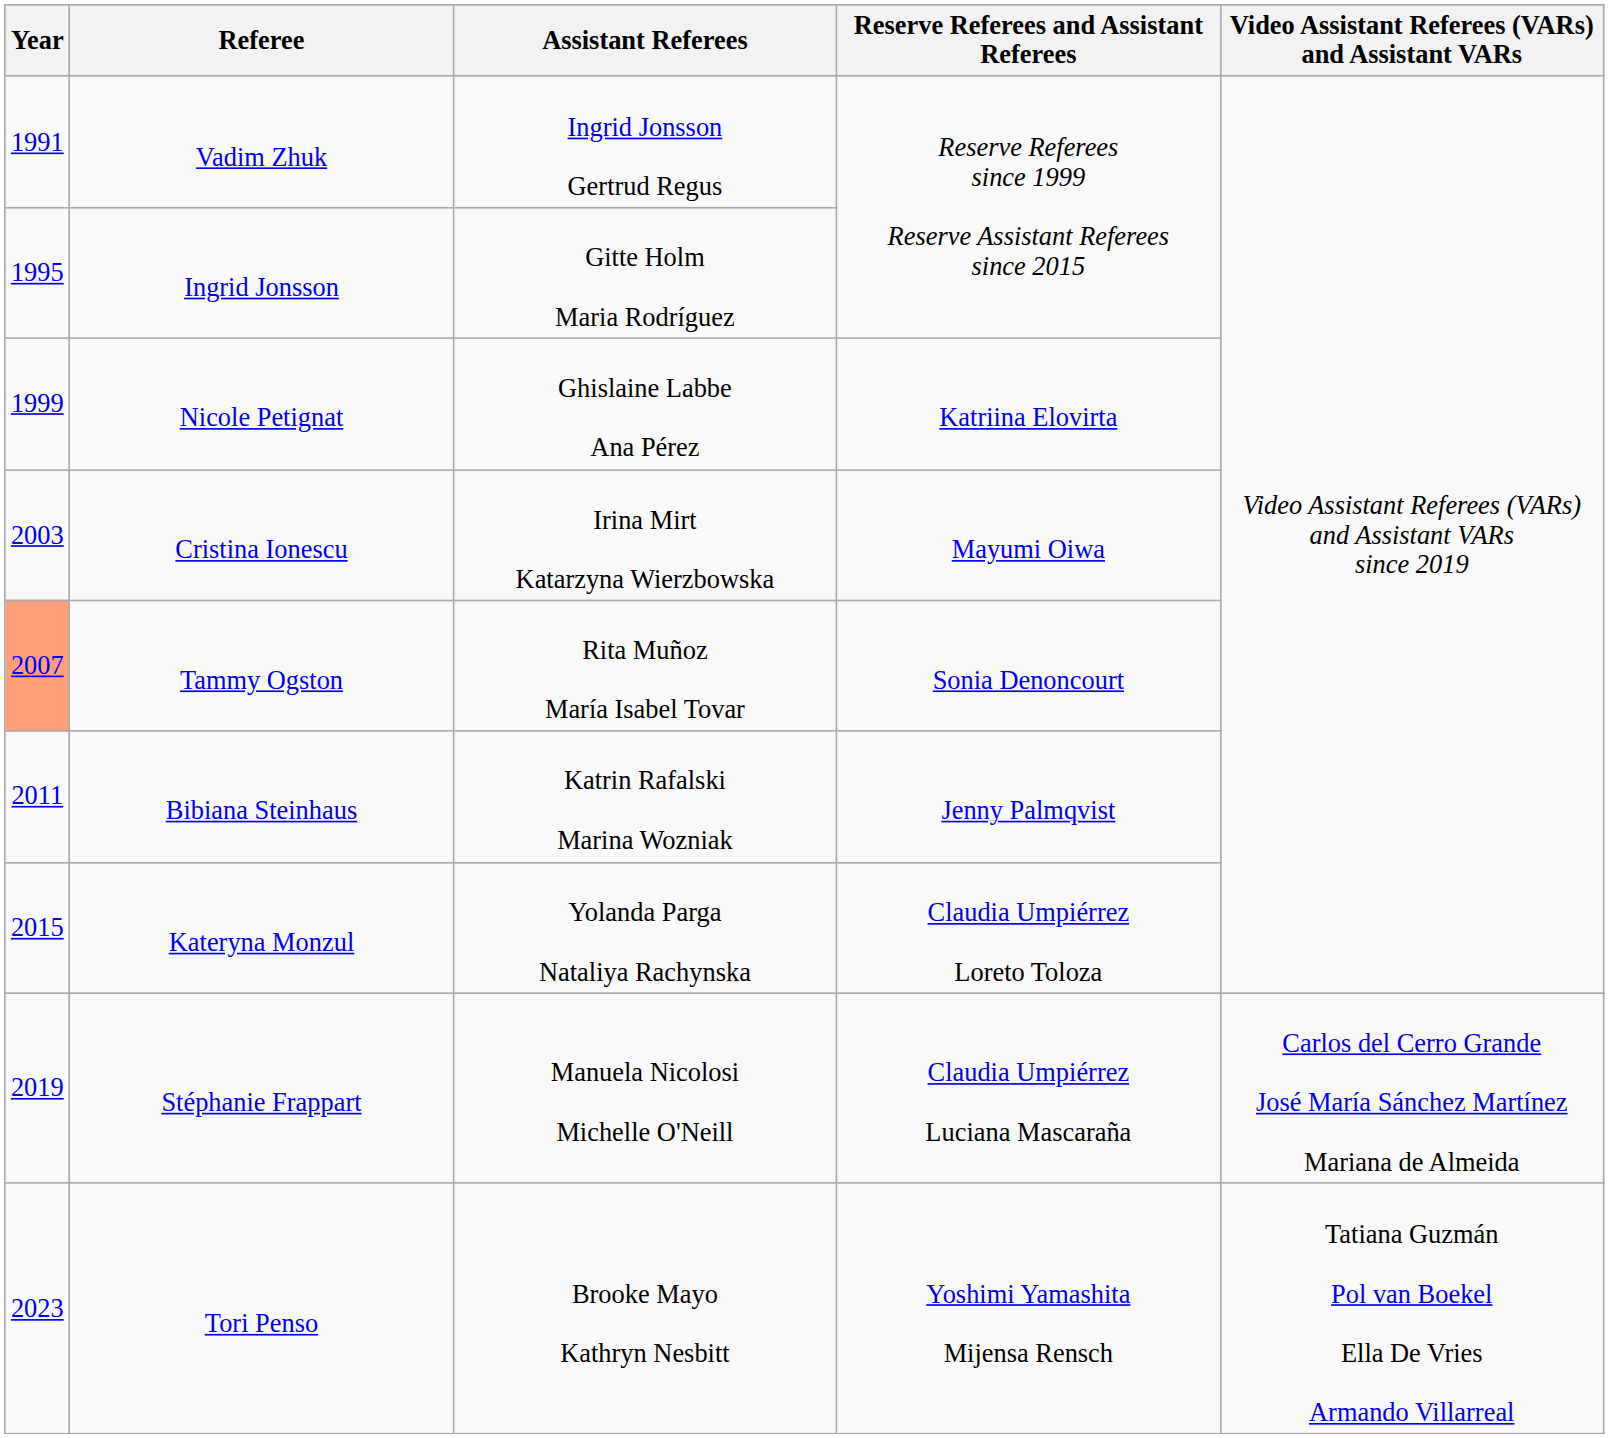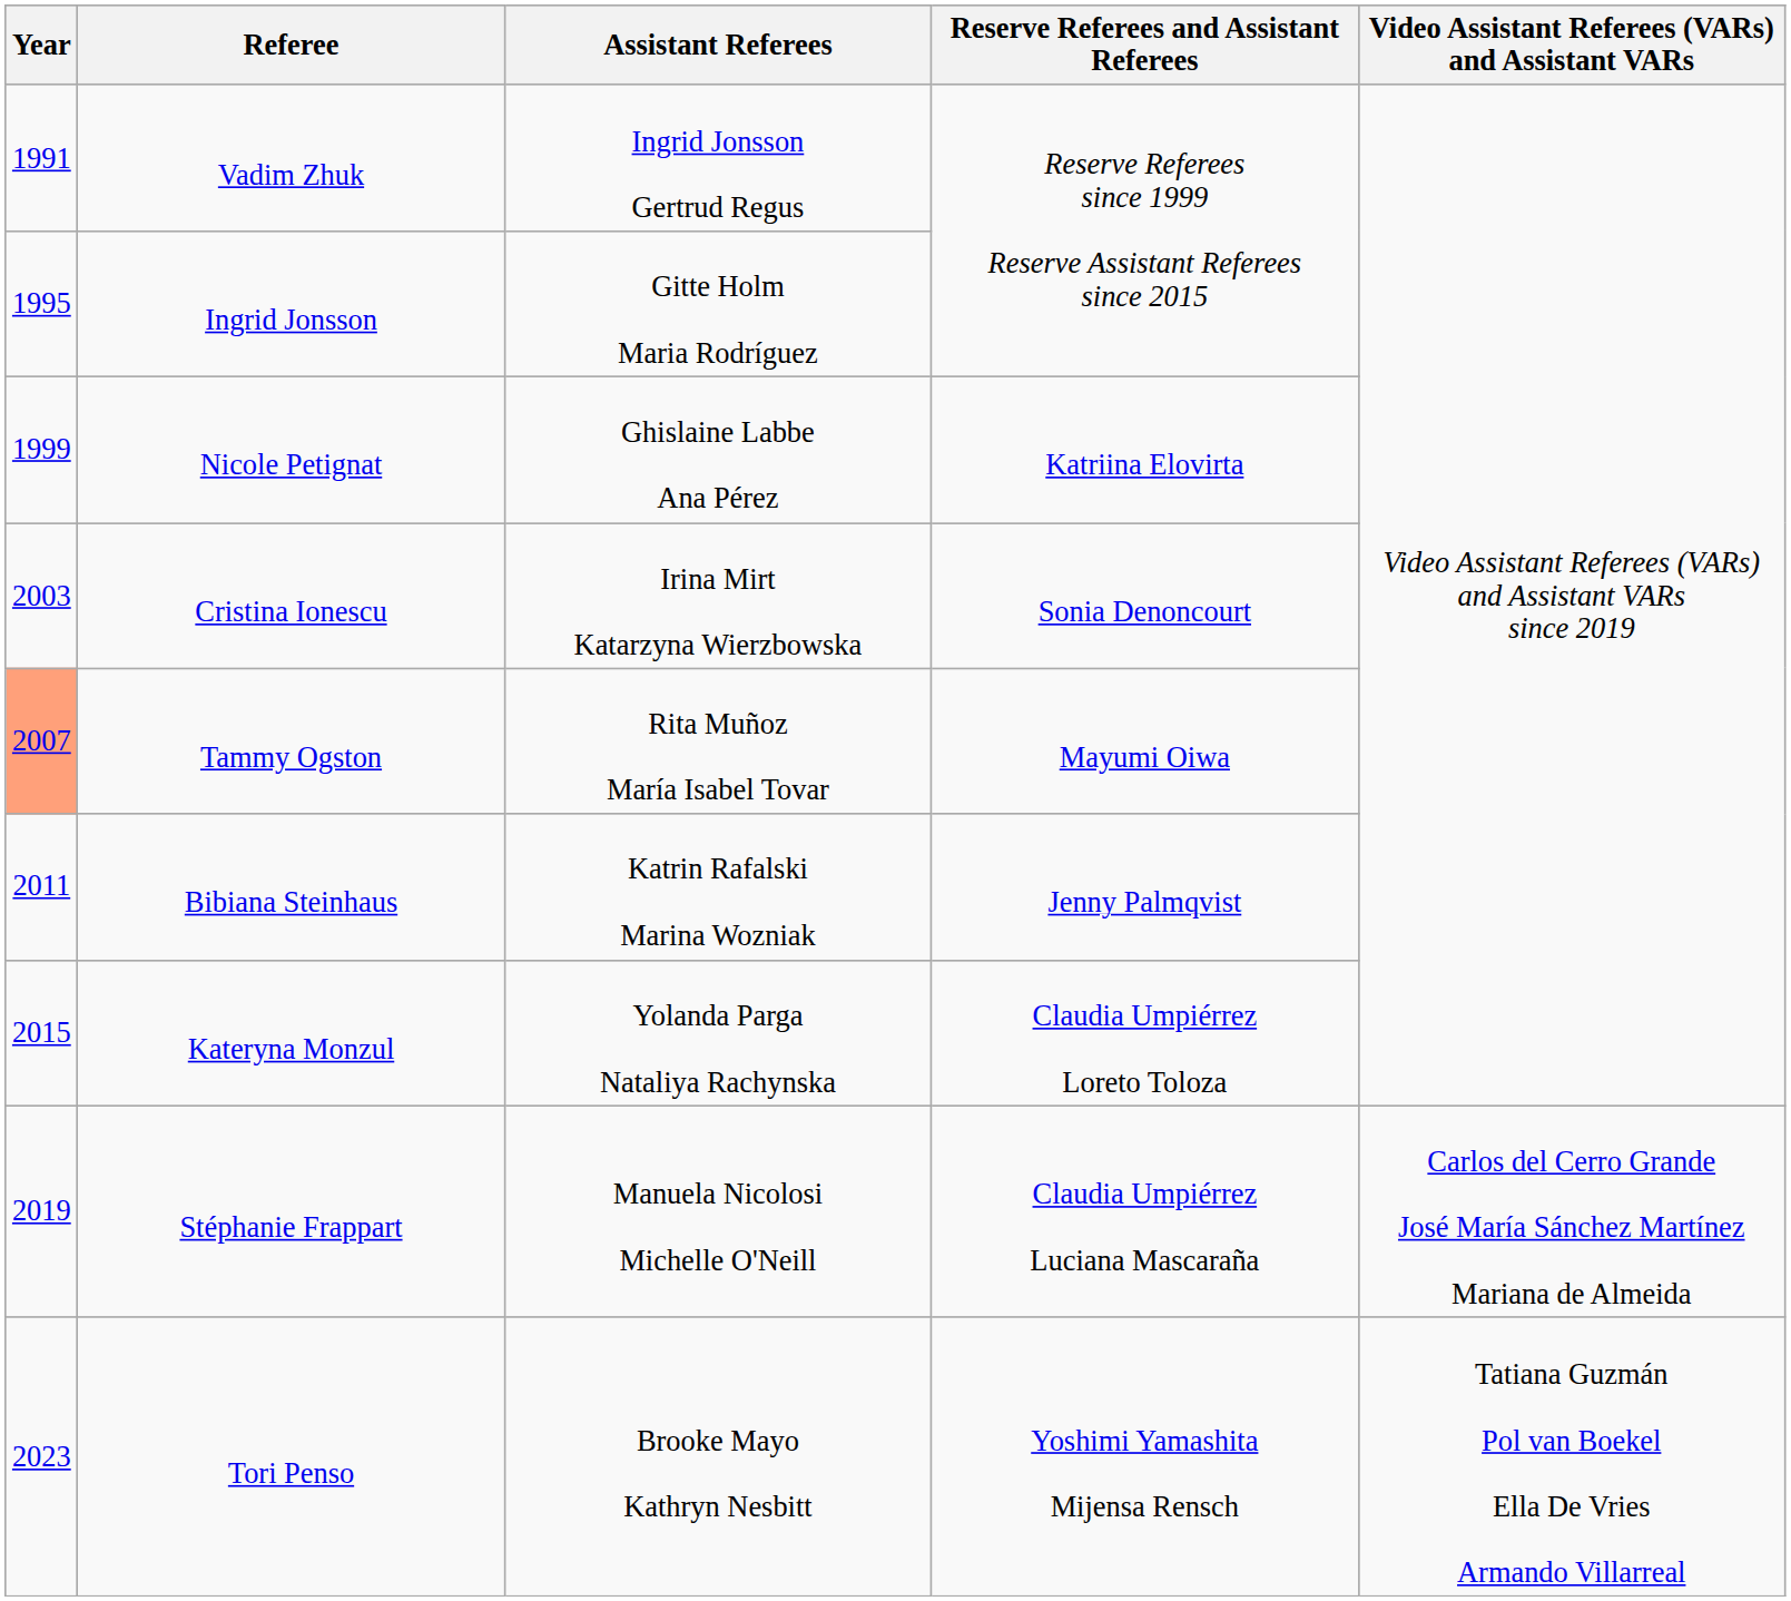Cristina Ionescu | Reserve Referees and Assistant Referees: Mayumi Oiwa -> Sonia Denoncourt
Tammy Ogston | Reserve Referees and Assistant Referees: Sonia Denoncourt -> Mayumi Oiwa
